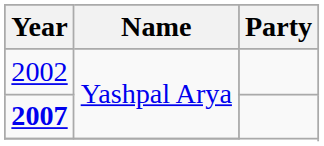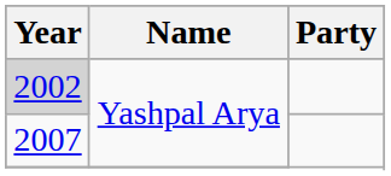2002 | Year: no background -> lightgrey background
2007 | Year: bold -> normal
